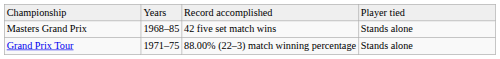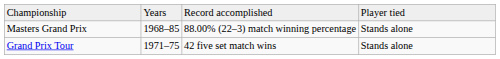Masters Grand Prix | column 3: 42 five set match wins -> 88.00% (22–3) match winning percentage
Grand Prix Tour | column 3: 88.00% (22–3) match winning percentage -> 42 five set match wins
